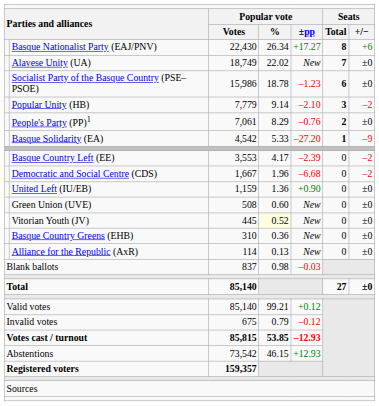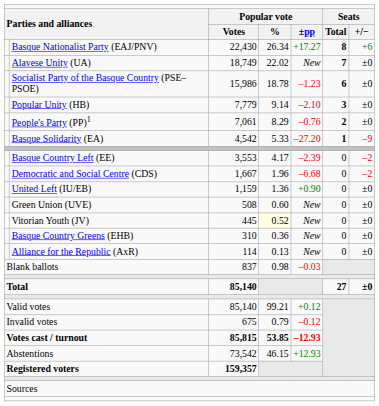Popular Unity (HB) | column 7: –2 -> ±0
